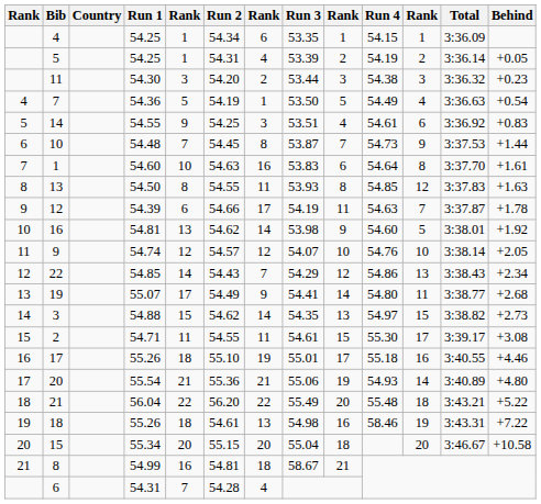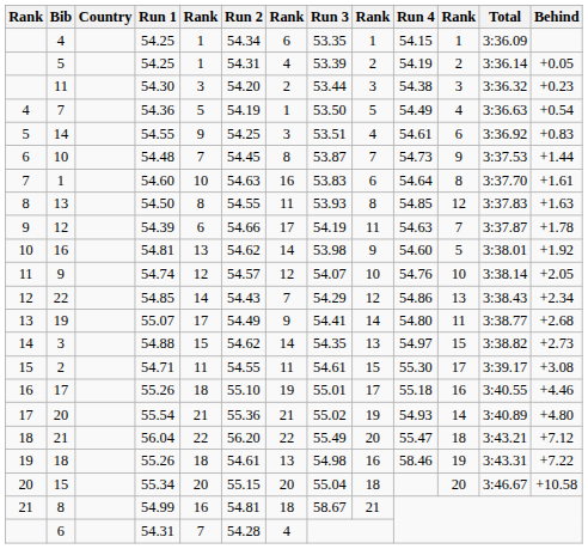row 18 | Run 3: 55.06 -> 55.02
row 19 | Run 4: 55.48 -> 55.47
row 19 | Behind: +5.22 -> +7.12
